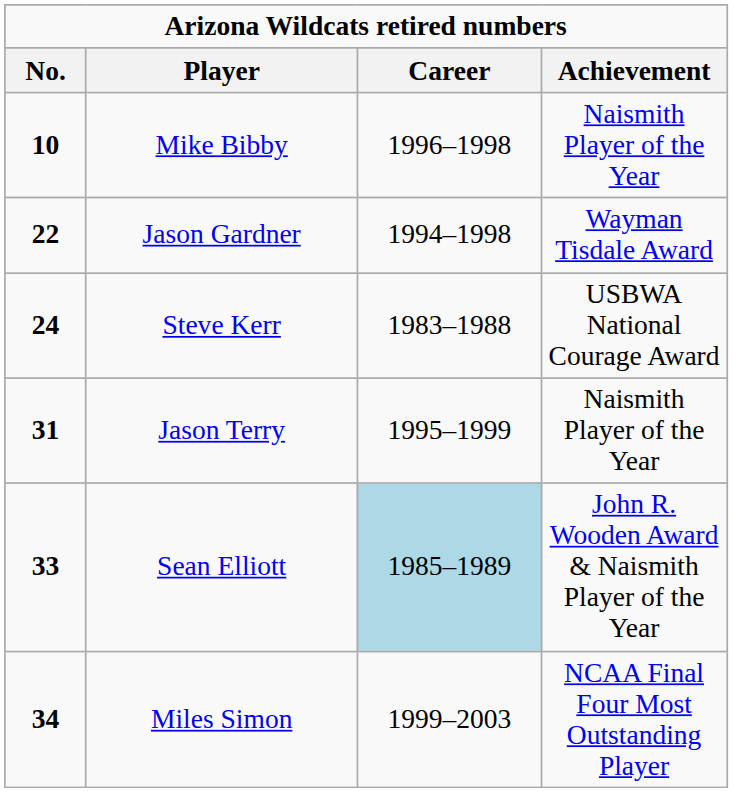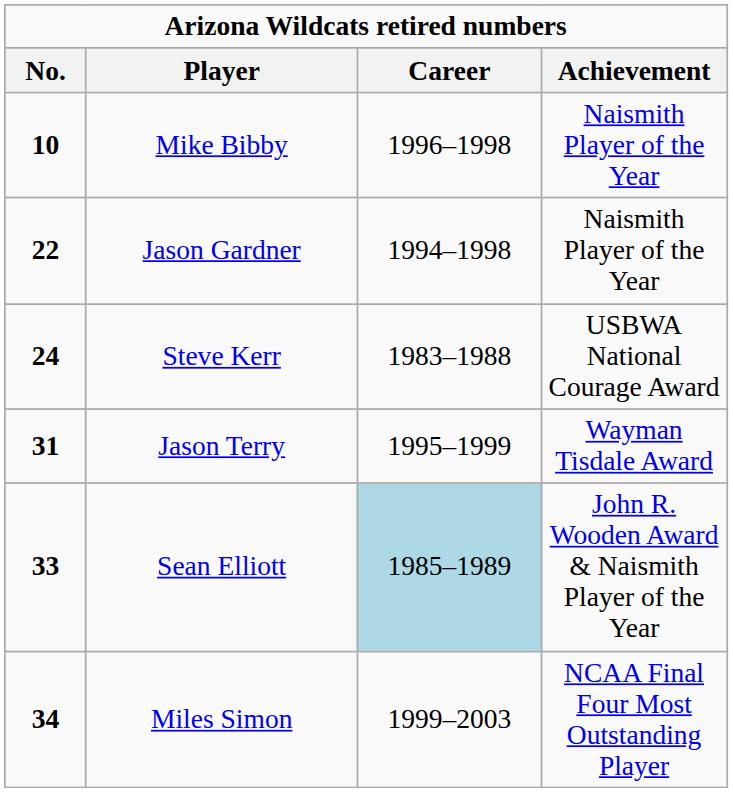Jason Gardner | Achievement: Wayman Tisdale Award -> Naismith Player of the Year
Jason Terry | Achievement: Naismith Player of the Year -> Wayman Tisdale Award
